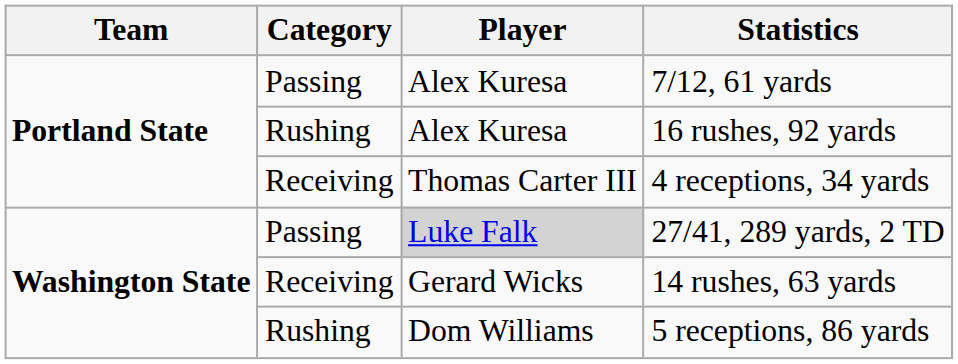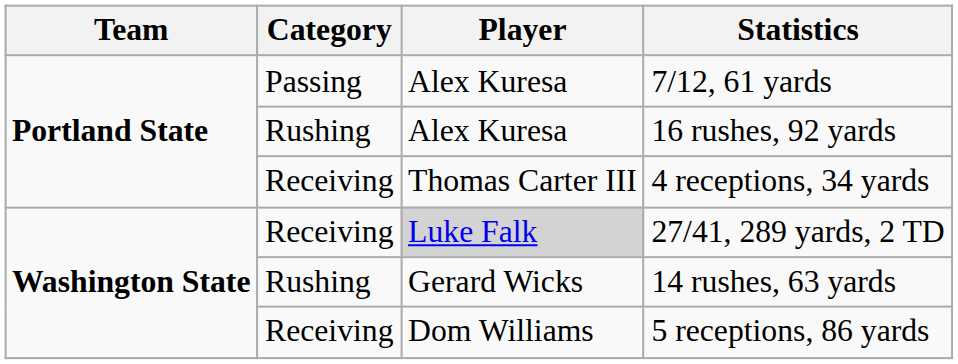27/41, 289 yards, 2 TD | Category: Passing -> Receiving
14 rushes, 63 yards | Category: Receiving -> Rushing
5 receptions, 86 yards | Category: Rushing -> Receiving
